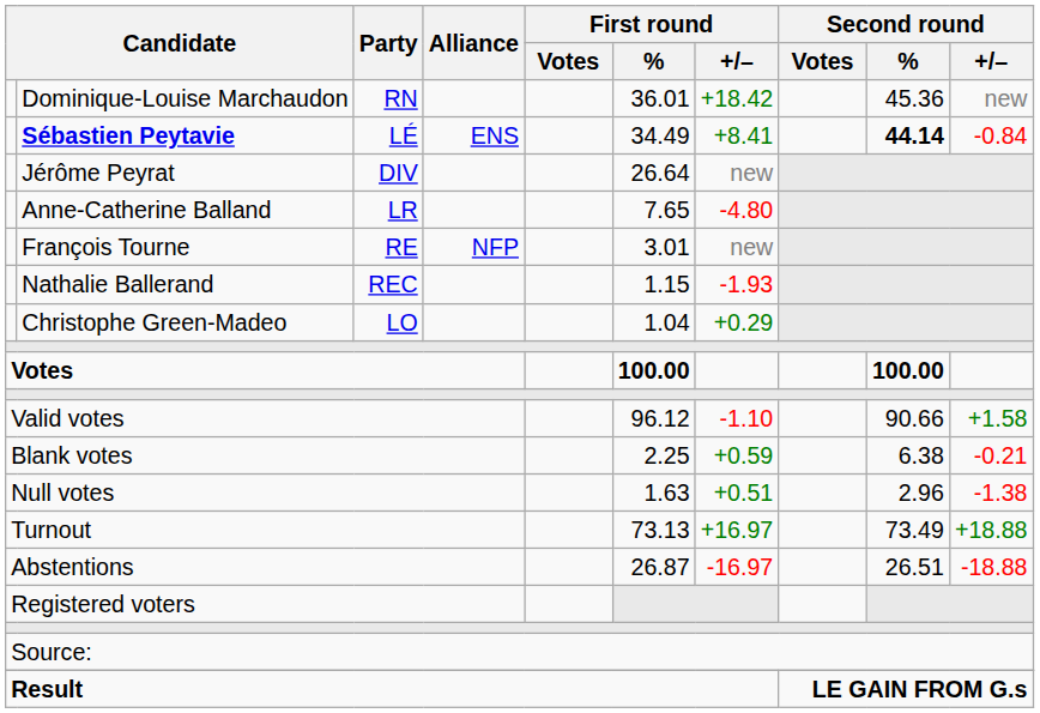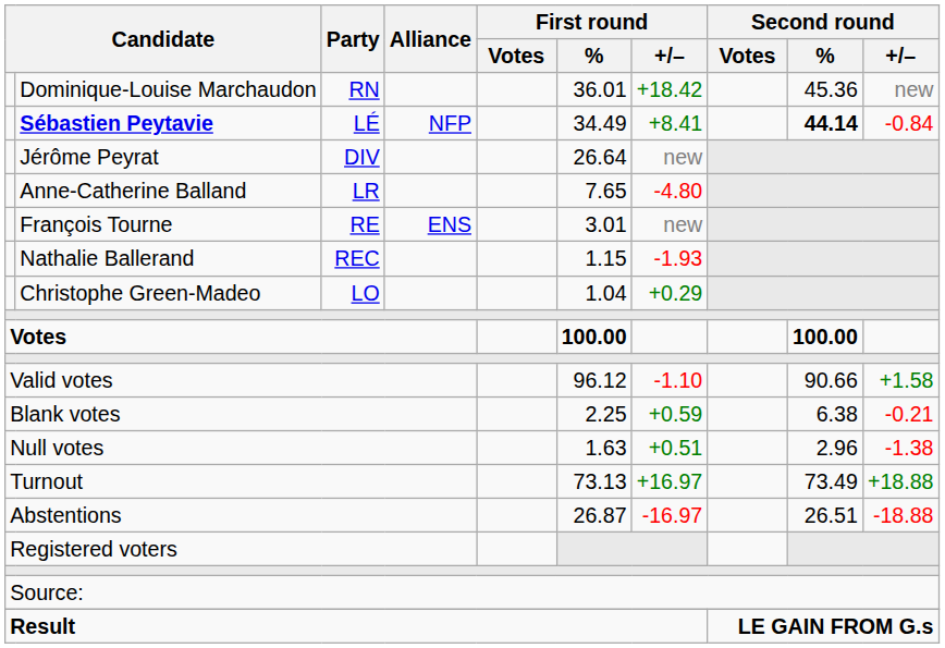Sébastien Peytavie | Alliance: ENS -> NFP
François Tourne | Alliance: NFP -> ENS
